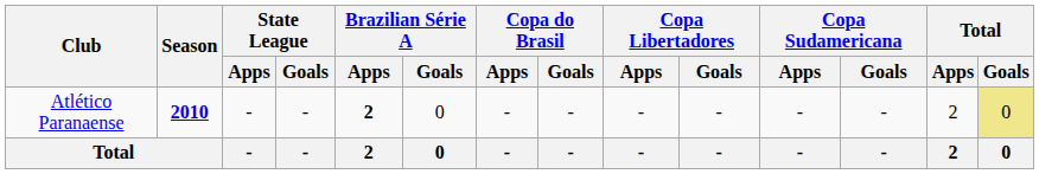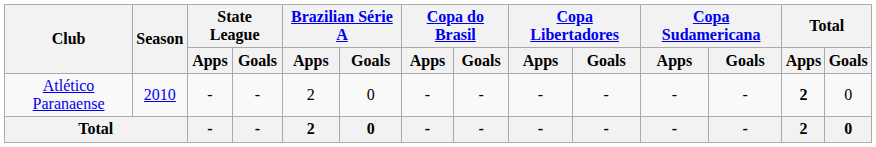Atlético Paranaense | Season: bold -> normal
Atlético Paranaense | Brazilian Série A / Apps: bold -> normal
Atlético Paranaense | Total / Apps: normal -> bold
Atlético Paranaense | Total / Goals: khaki background -> no background
